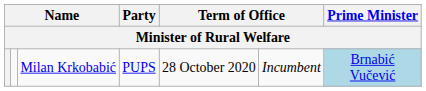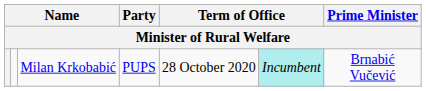Milan Krkobabić | column 6: no background -> paleturquoise background
Milan Krkobabić | Prime Minister: lightblue background -> no background
